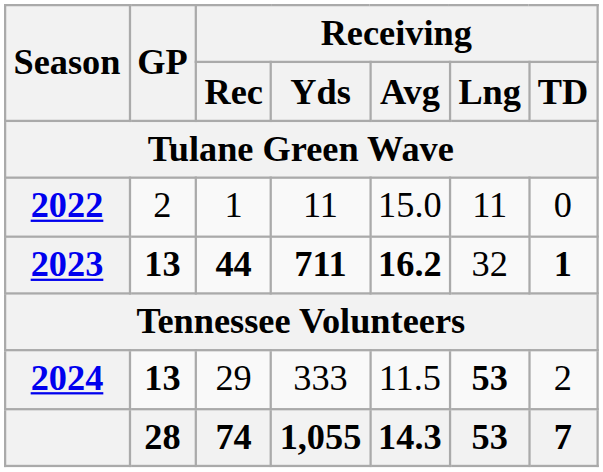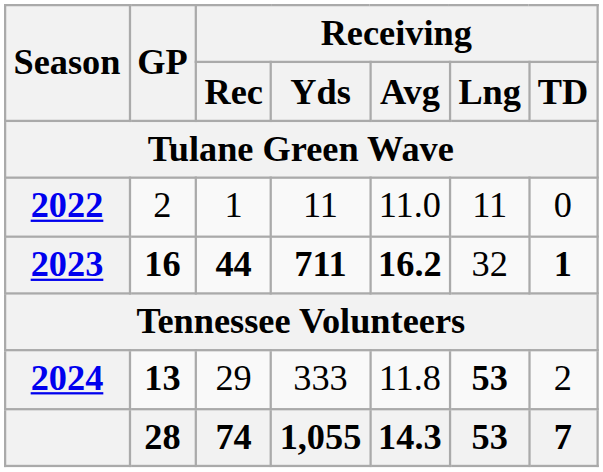2022 | Receiving / Avg: 15.0 -> 11.0
2023 | GP: 13 -> 16
2024 | Receiving / Avg: 11.5 -> 11.8
